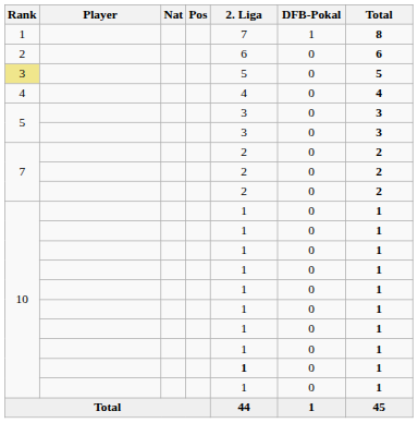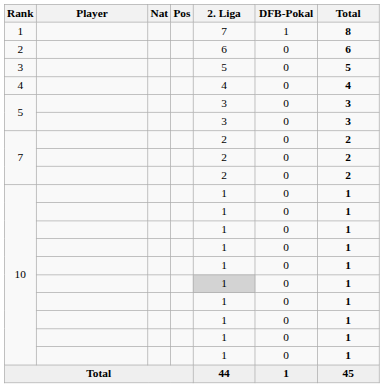row 4 | Rank: khaki background -> no background
row 16 | 2. Liga: no background -> lightgrey background
row 19 | 2. Liga: bold -> normal
